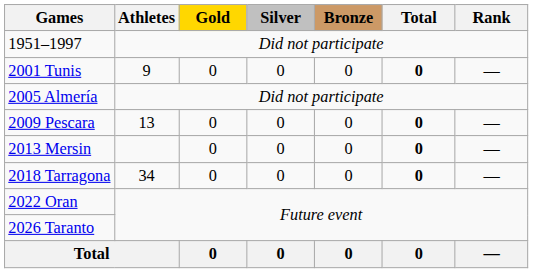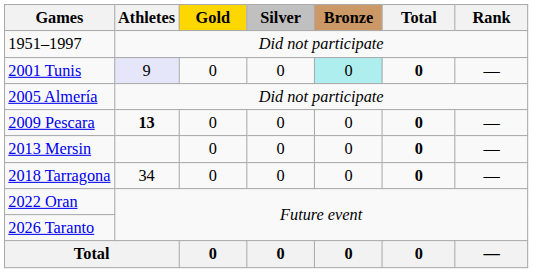2001 Tunis | Athletes: no background -> lavender background
2001 Tunis | Bronze: no background -> paleturquoise background
2009 Pescara | Athletes: normal -> bold
